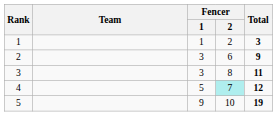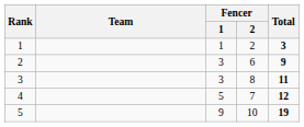4 | Fencer / 2: paleturquoise background -> no background
